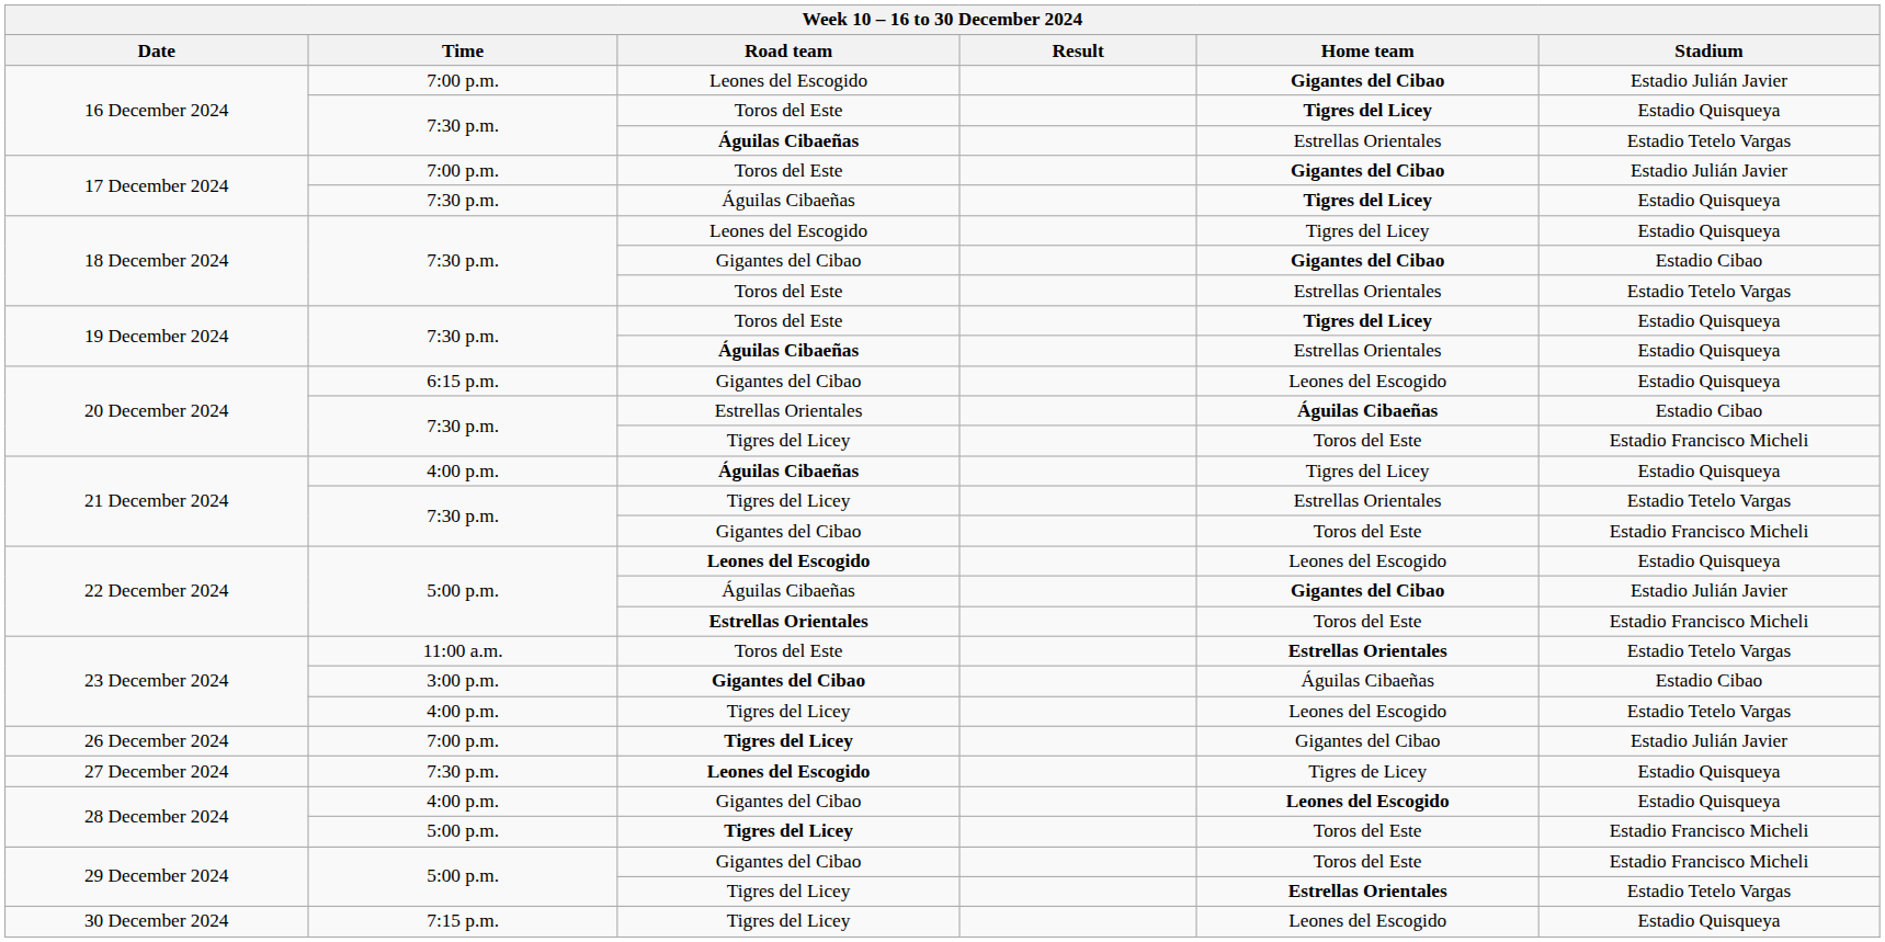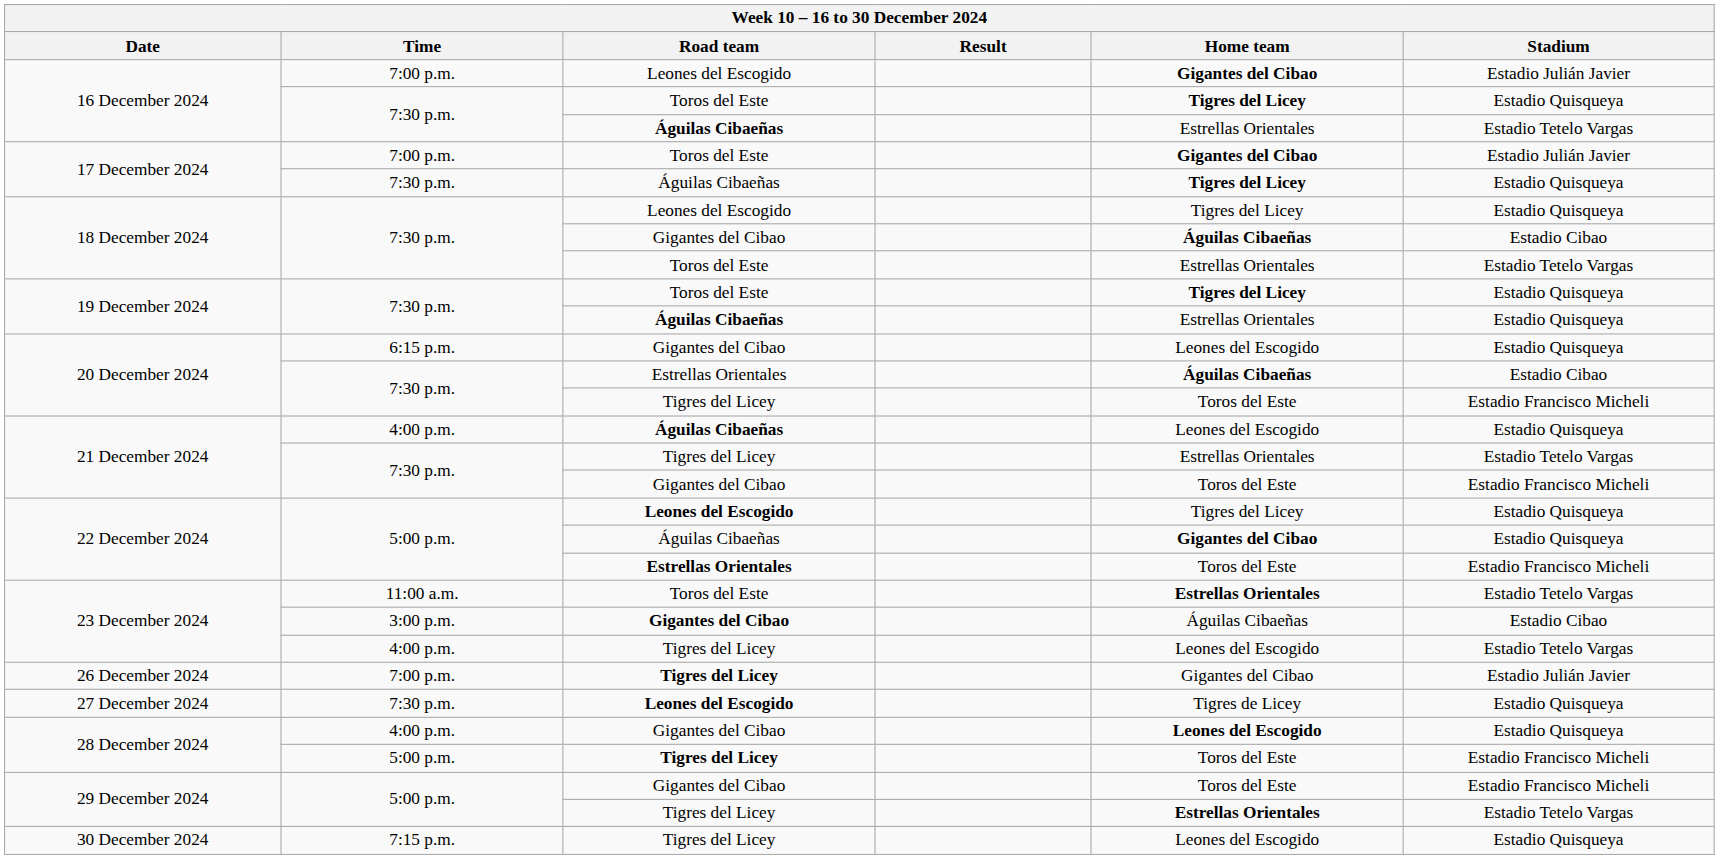18 December 2024 / Gigantes del Cibao | Home team: Gigantes del Cibao -> Águilas Cibaeñas
21 December 2024 / Águilas Cibaeñas | Home team: Tigres del Licey -> Leones del Escogido
22 December 2024 / Leones del Escogido | Home team: Leones del Escogido -> Tigres del Licey
22 December 2024 / Águilas Cibaeñas | Stadium: Estadio Julián Javier -> Estadio Quisqueya
